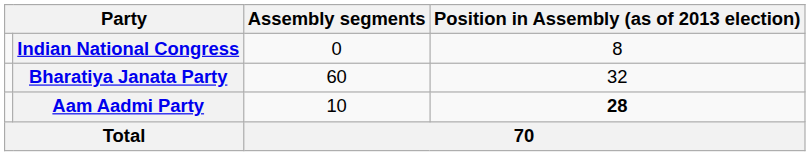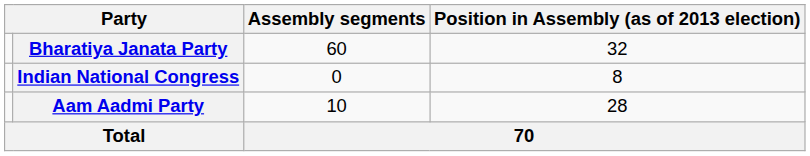rows swapped: Bharatiya Janata Party <-> Indian National Congress
Aam Aadmi Party | Position in Assembly (as of 2013 election): bold -> normal
